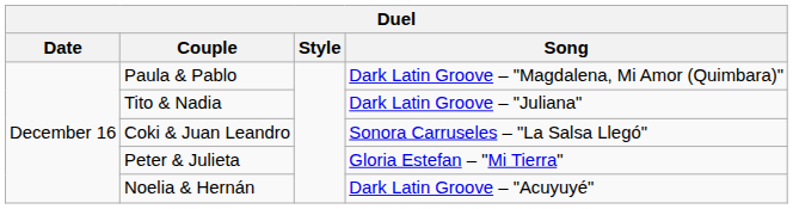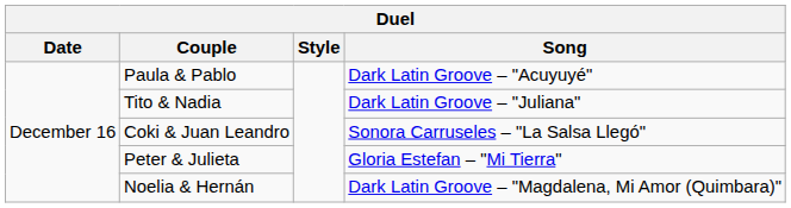Paula & Pablo | Song: Dark Latin Groove – "Magdalena, Mi Amor (Quimbara)" -> Dark Latin Groove – "Acuyuyé"
Noelia & Hernán | Song: Dark Latin Groove – "Acuyuyé" -> Dark Latin Groove – "Magdalena, Mi Amor (Quimbara)"
